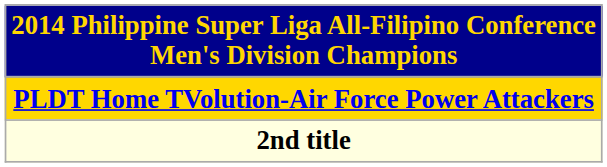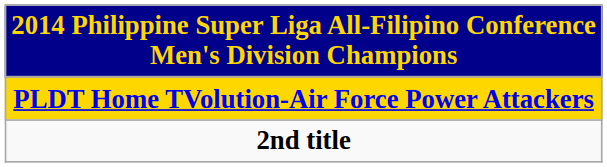row 3 | column 1: lightyellow background -> no background
